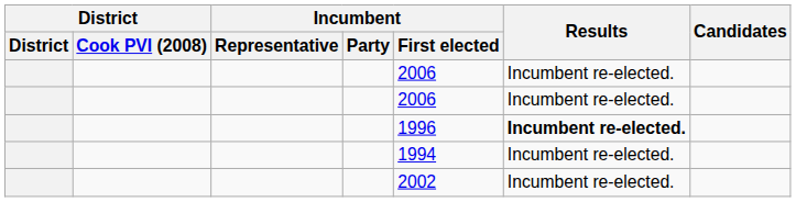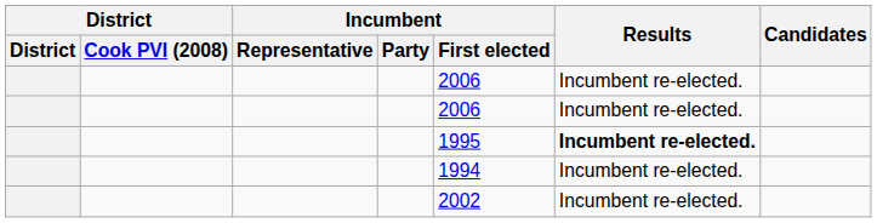row 5 | Incumbent / First elected: 1996 -> 1995
